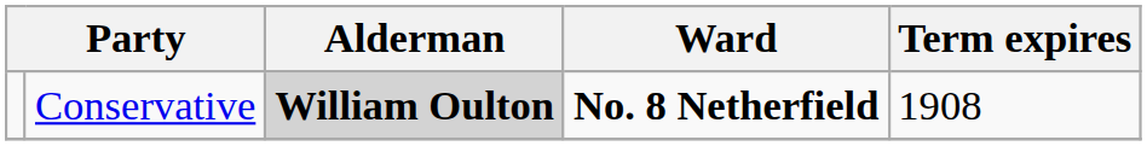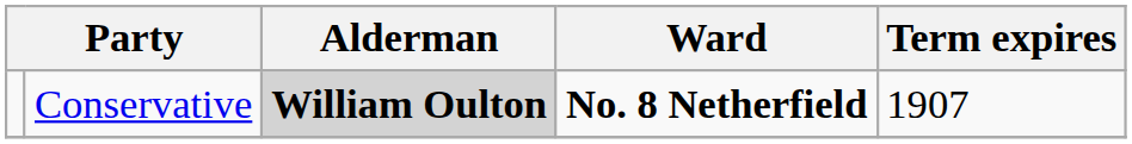Conservative | Term expires: 1908 -> 1907
